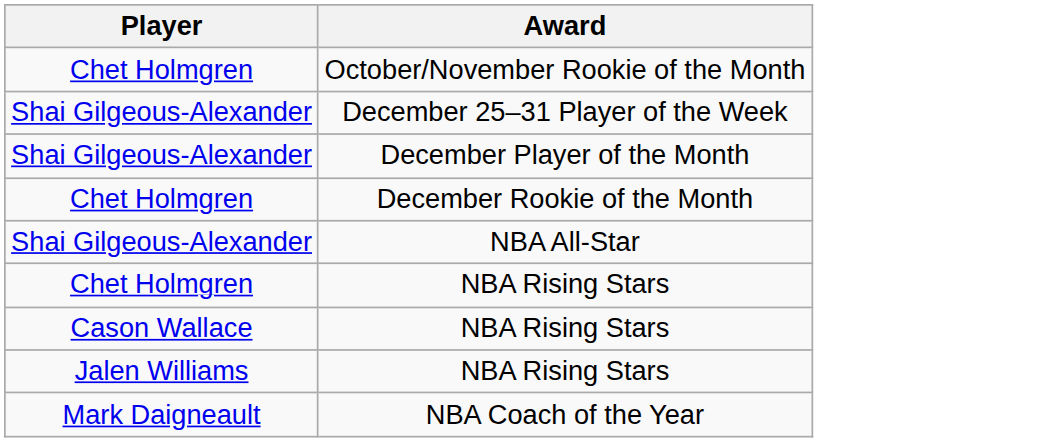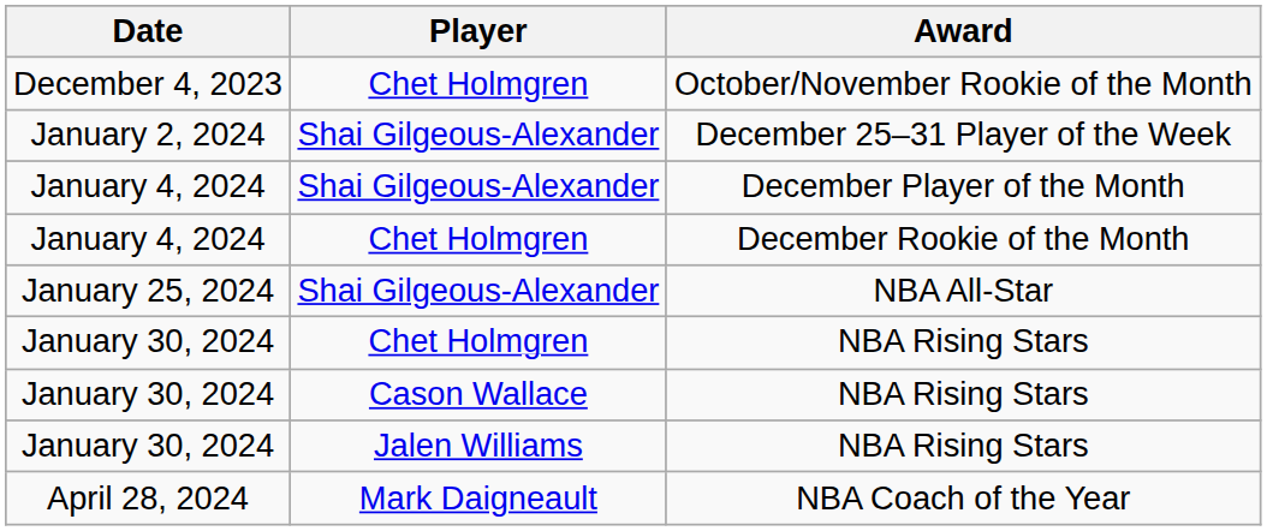+ column: Date | December 4, 2023 | January 2, 2024 | January 4, 2024 | January 4, 2024 | January 25, 2024 | January 30, 2024 | January 30, 2024 | January 30, 2024 | April 28, 2024
